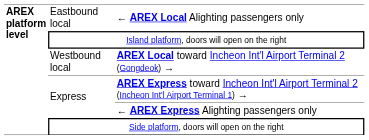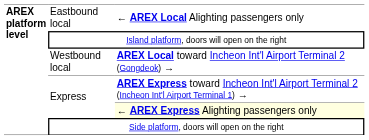← AREX Express Alighting passengers only | column 3: no background -> lightyellow background
